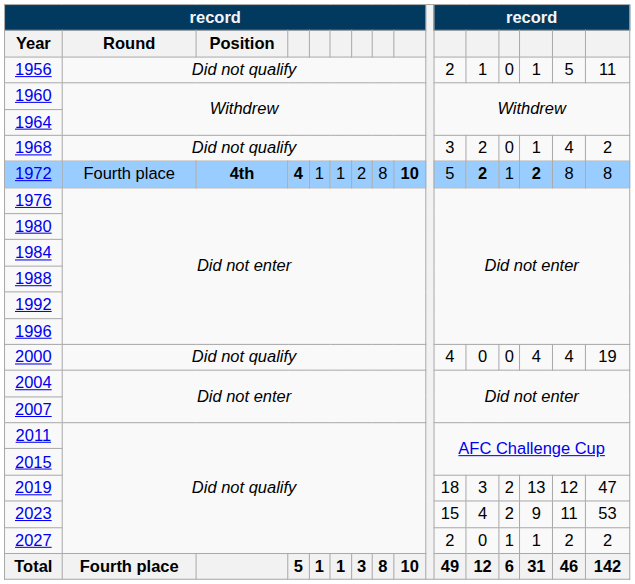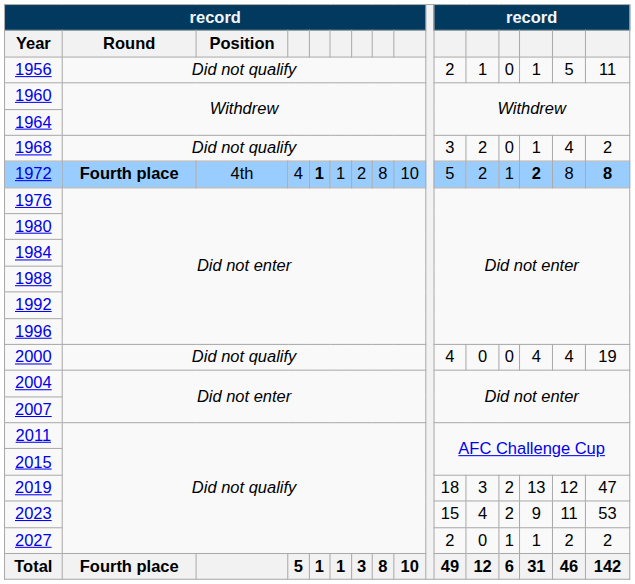1972 | record / Round: normal -> bold
1972 | record / Position: bold -> normal
1972 | column 4: bold -> normal
1972 | column 5: normal -> bold
1972 | column 9: bold -> normal
1972 | column 12: bold -> normal
1972 | column 16: normal -> bold
